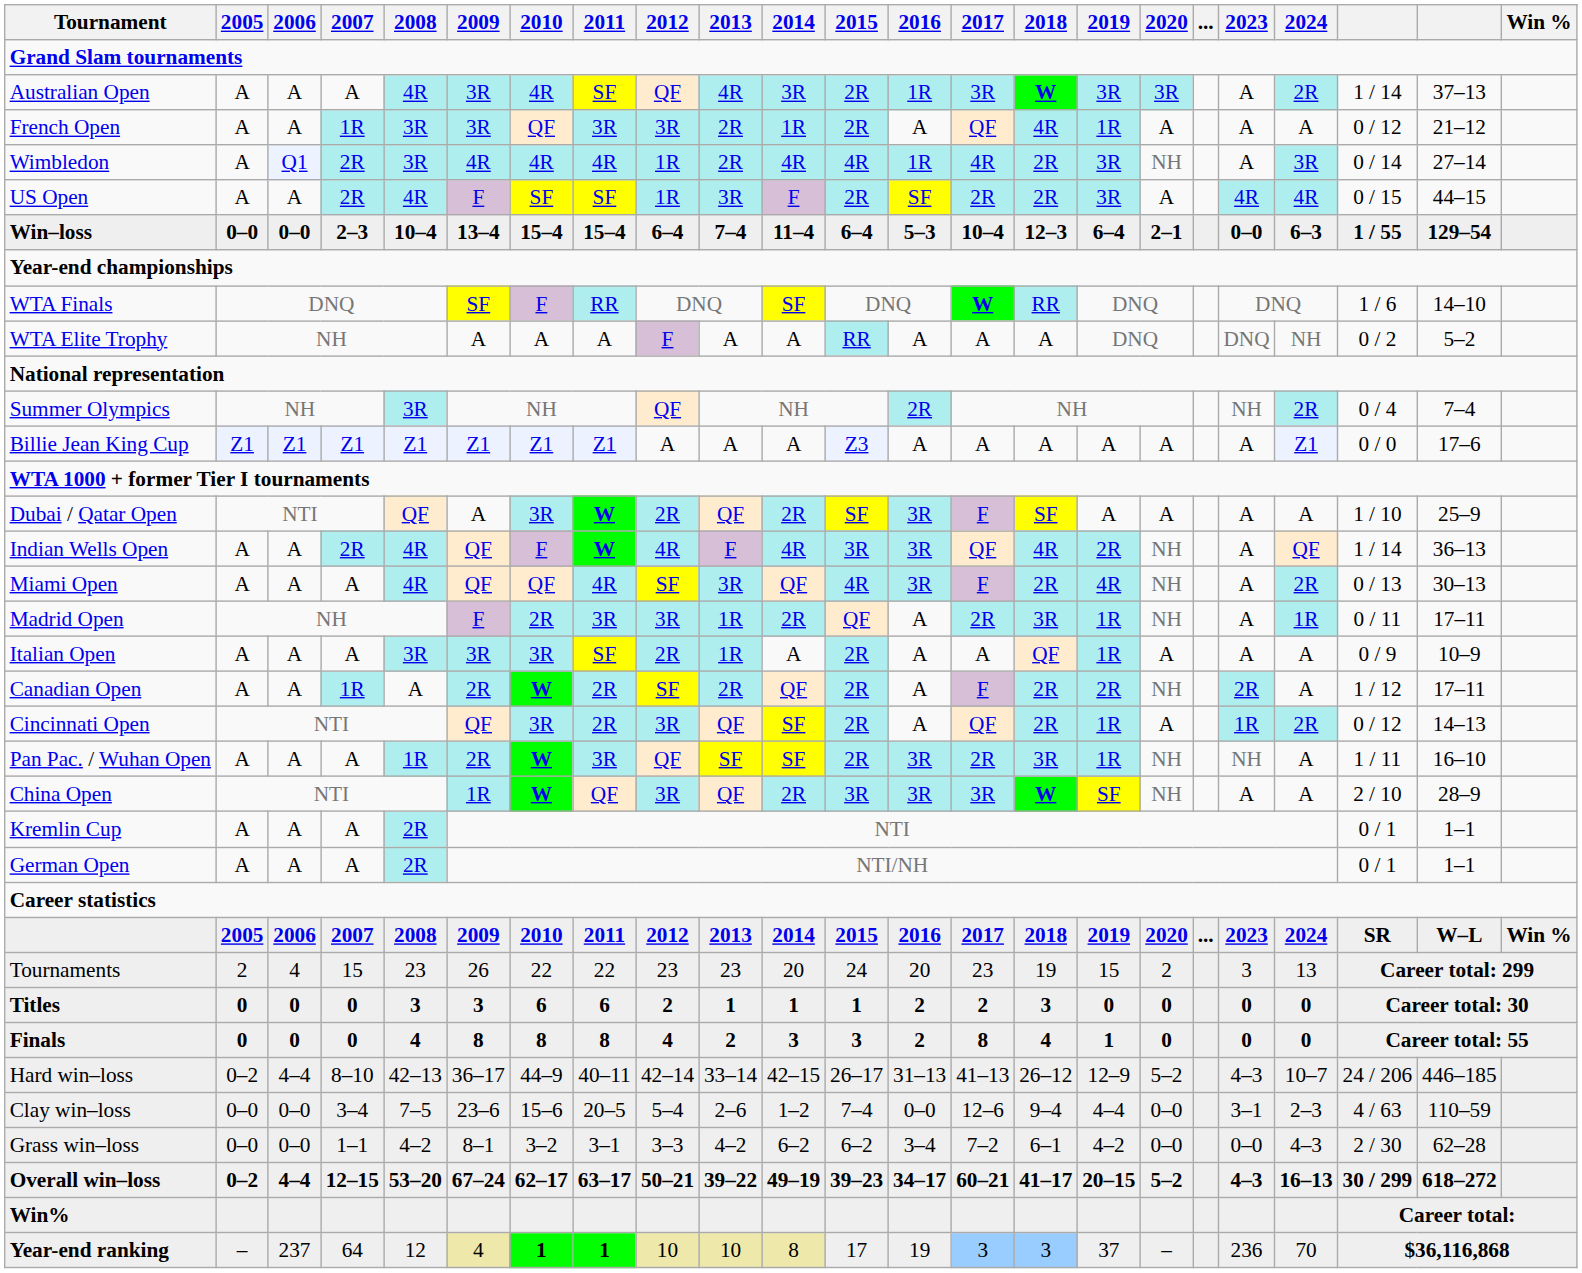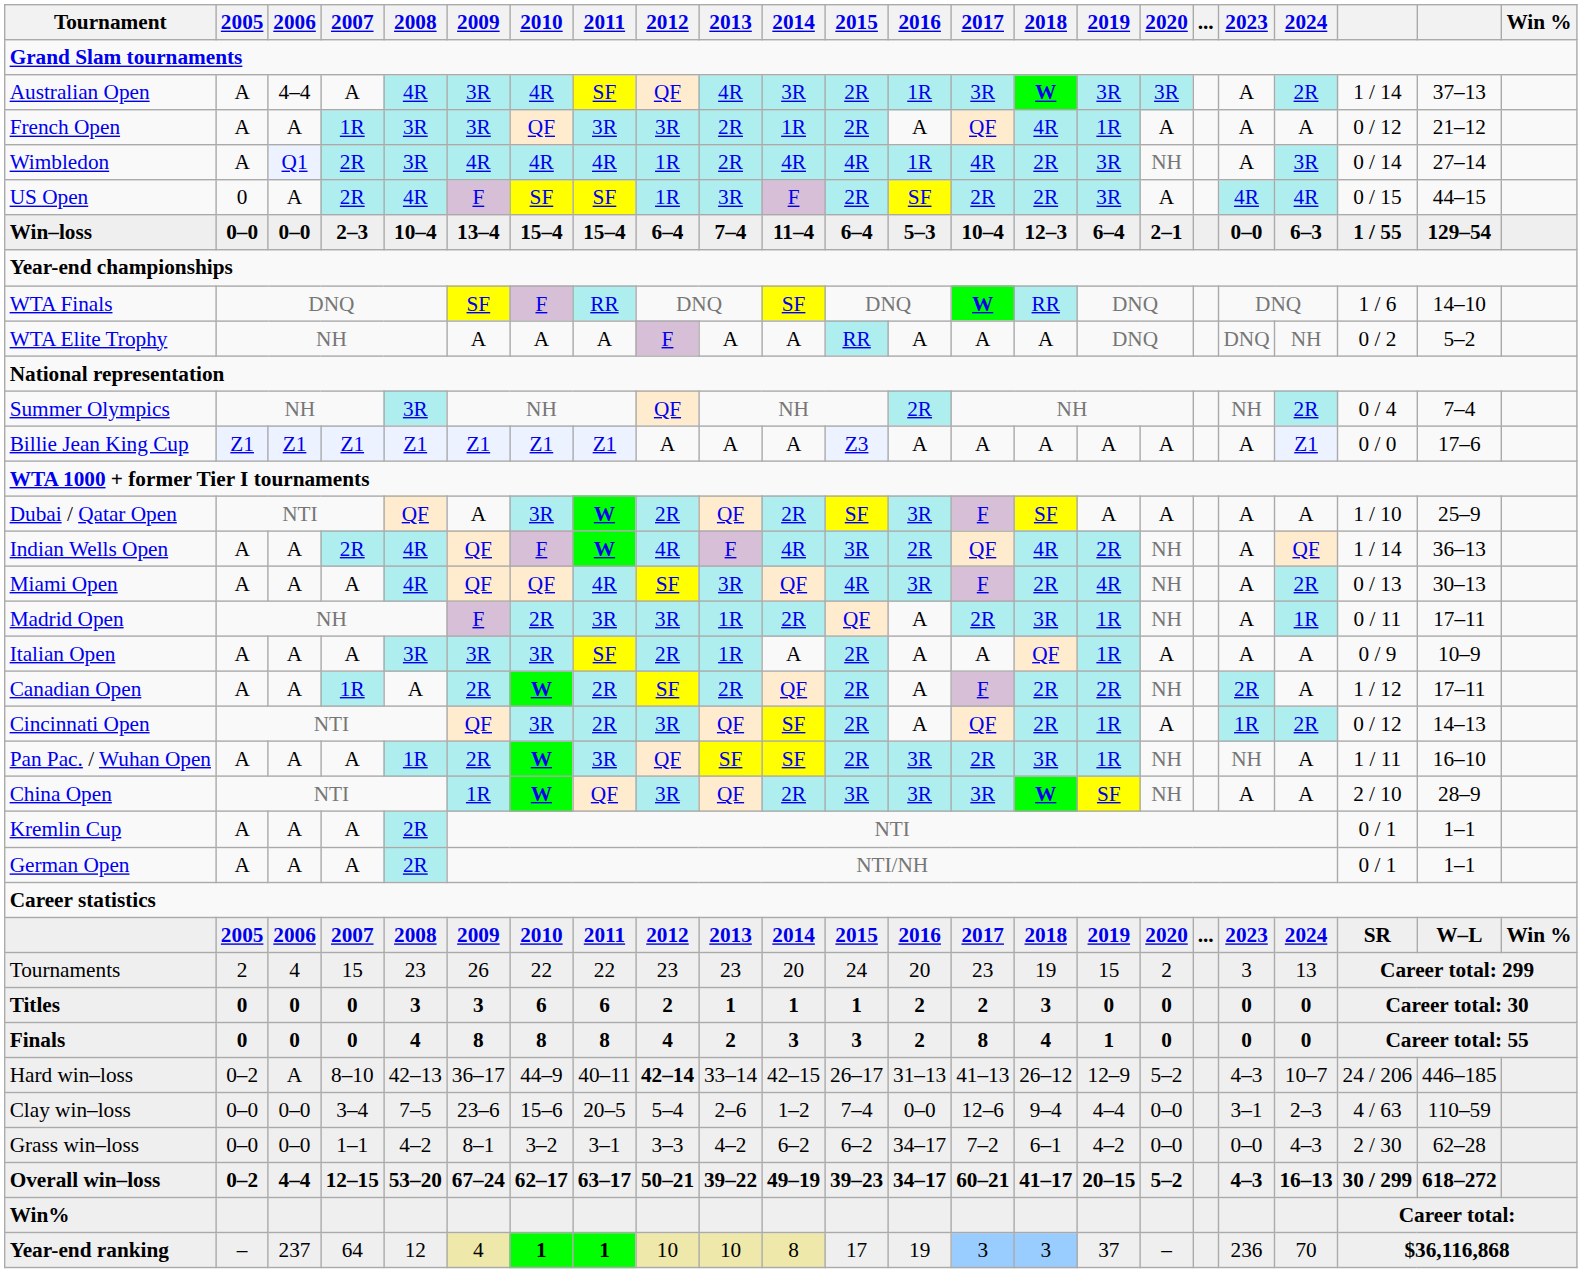Australian Open | 2006: A -> 4–4
US Open | 2005: A -> 0
Indian Wells Open | 2016: 3R -> 2R
Hard win–loss | 2006: 4–4 -> A
Hard win–loss | 2012: normal -> bold
Grass win–loss | 2016: 3–4 -> 34–17
